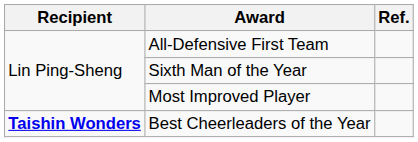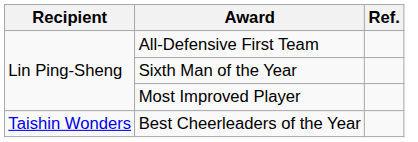Best Cheerleaders of the Year | Recipient: bold -> normal
